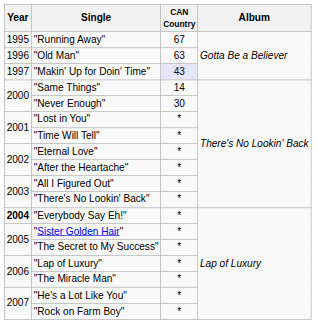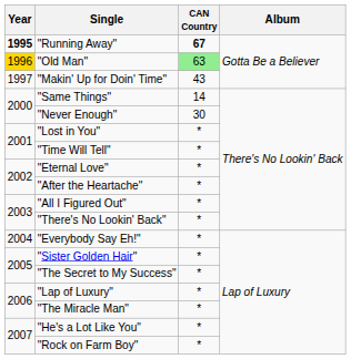"Running Away" | Year: normal -> bold
"Running Away" | CAN Country: normal -> bold
"Old Man" | Year: no background -> gold background
"Old Man" | CAN Country: no background -> lightgreen background
"Makin' Up for Doin' Time" | CAN Country: lavender background -> no background
"Everybody Say Eh!" | Year: bold -> normal
